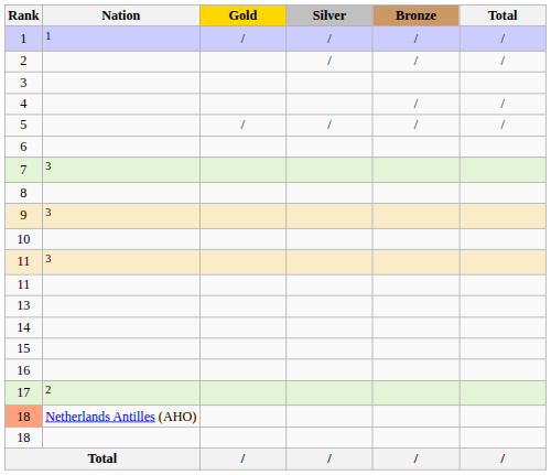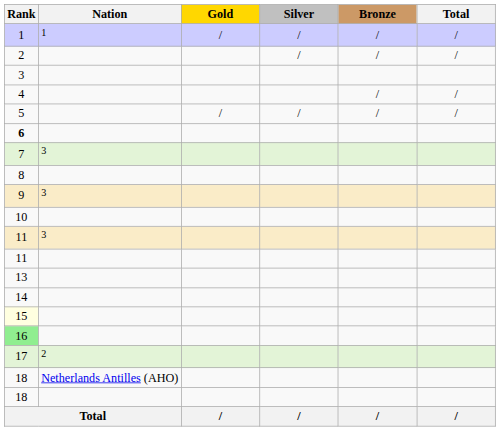6 | Rank: normal -> bold
15 | Rank: no background -> lightyellow background
16 | Rank: no background -> lightgreen background
18 / Netherlands Antilles (AHO) | Rank: lightsalmon background -> no background
